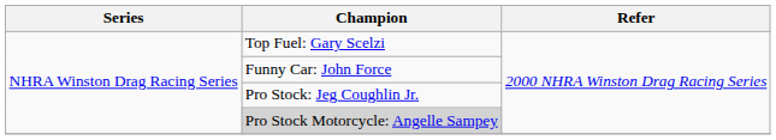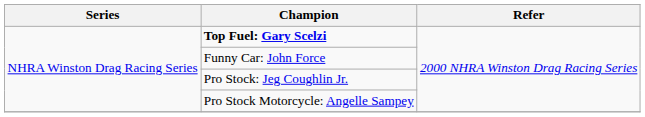Top Fuel: Gary Scelzi | Champion: normal -> bold
Pro Stock Motorcycle: Angelle Sampey | Champion: lightgrey background -> no background
